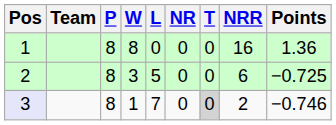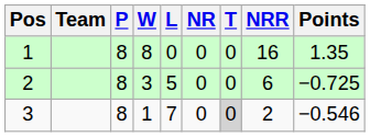row 2 | Points: 1.36 -> 1.35
row 4 | Pos: lavender background -> no background
row 4 | Points: −0.746 -> −0.546
